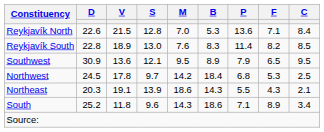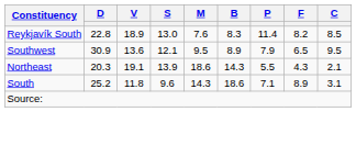- row: Reykjavík North | 22.6 | 21.5 | 12.8 | 7.0 | 5.3 | 13.6 | 7.1 | 8.4
- row: Northwest | 24.5 | 17.8 | 9.7 | 14.2 | 18.4 | 6.8 | 5.3 | 2.5
South | C: 3.4 -> 3.1
